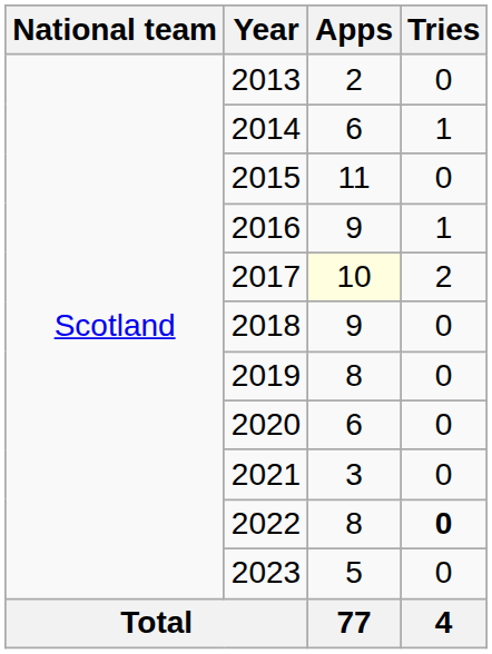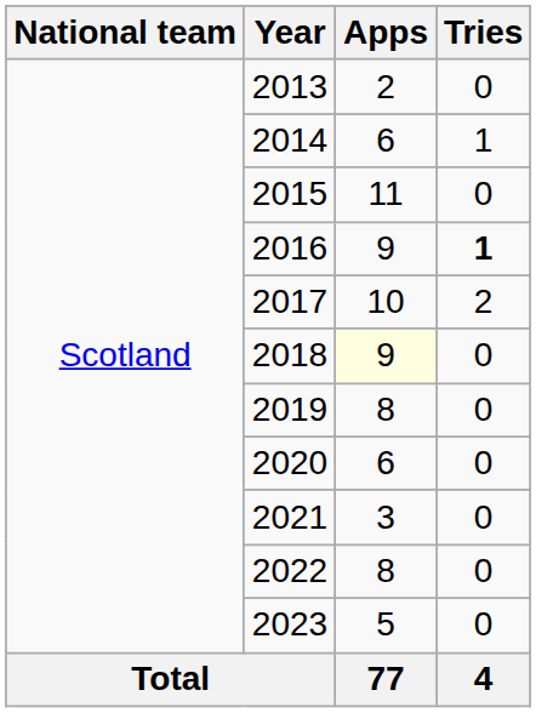2016 | Tries: normal -> bold
2017 | Apps: lightyellow background -> no background
2018 | Apps: no background -> lightyellow background
2022 | Tries: bold -> normal
